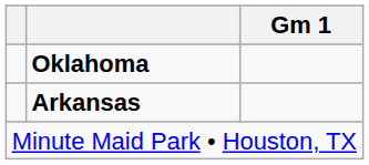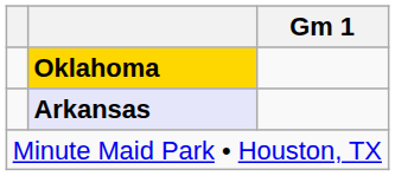Oklahoma | column 2: no background -> gold background
Arkansas | column 2: no background -> lavender background
